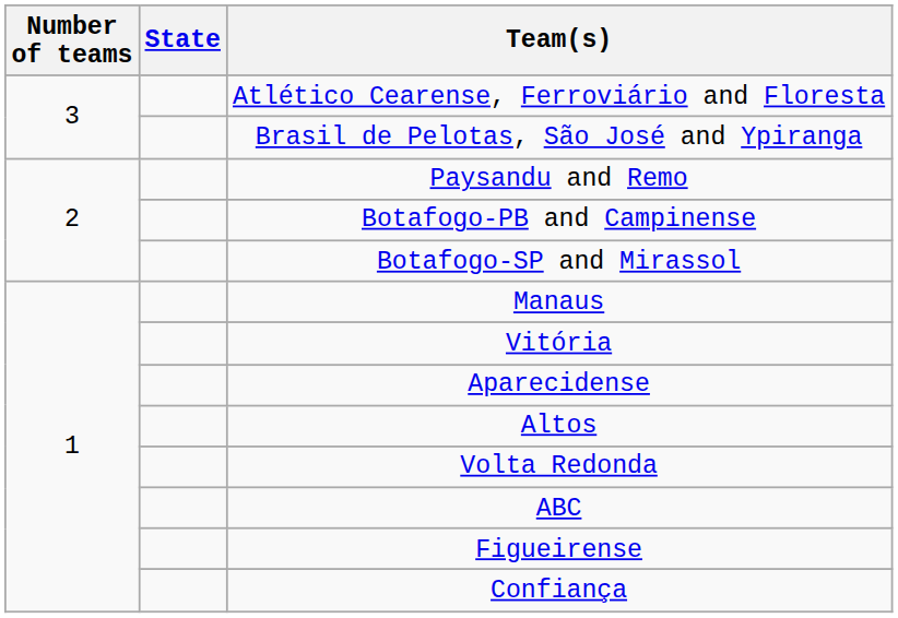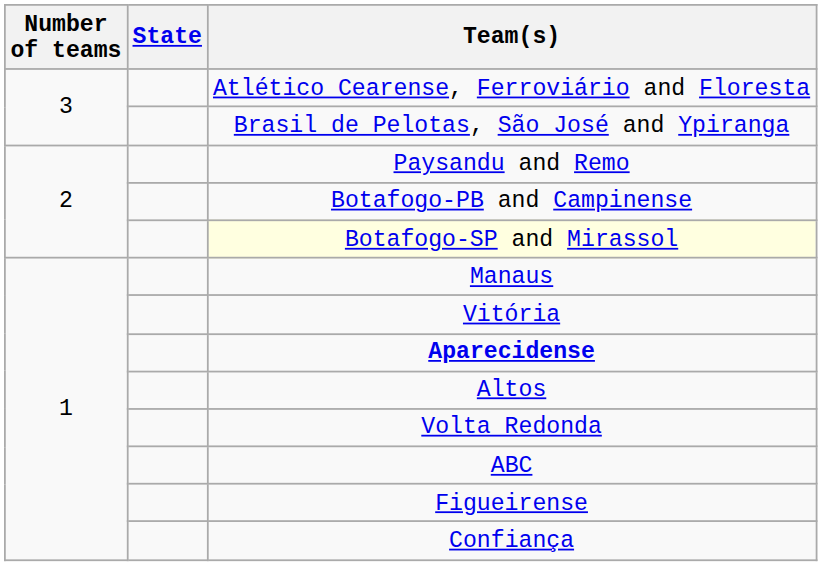Botafogo-SP and Mirassol | Team(s): no background -> lightyellow background
Aparecidense | Team(s): normal -> bold
